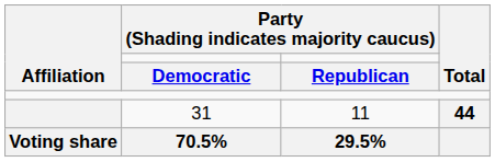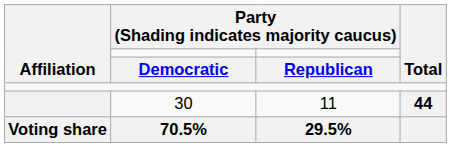44 | column 2: 31 -> 30
